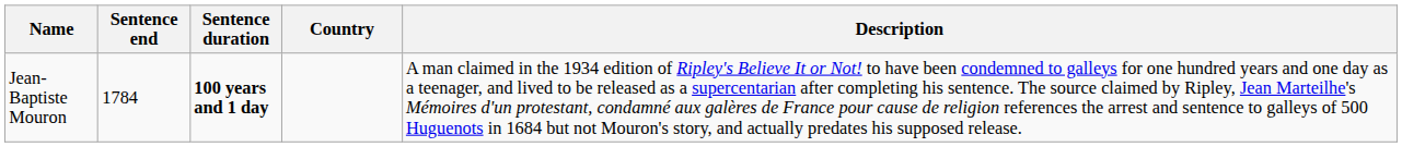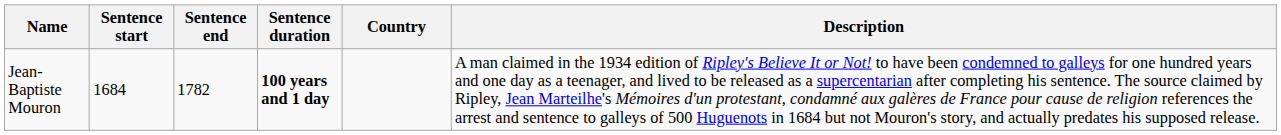+ column: Sentence start | 1684
Jean-Baptiste Mouron | Sentence end: 1784 -> 1782
